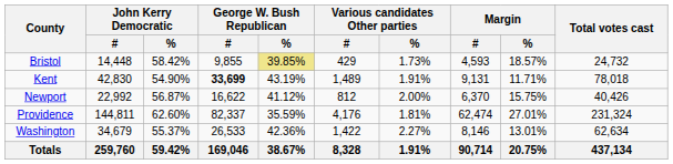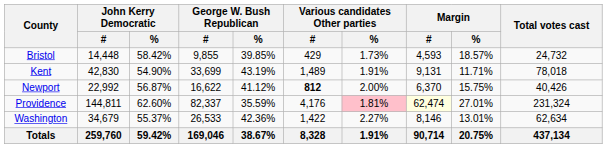Bristol | George W. Bush Republican / %: khaki background -> no background
Kent | George W. Bush Republican / #: bold -> normal
Newport | Various candidates Other parties / #: normal -> bold
Providence | Various candidates Other parties / %: no background -> pink background
Providence | Margin / #: no background -> lightyellow background
